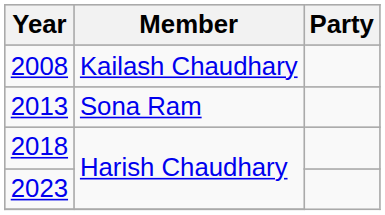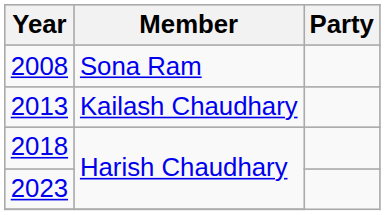2008 | Member: Kailash Chaudhary -> Sona Ram
2013 | Member: Sona Ram -> Kailash Chaudhary
